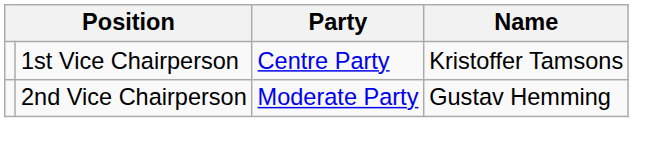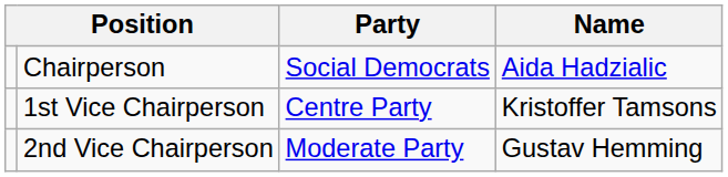+ row: Chairperson | Social Democrats | Aida Hadzialic
